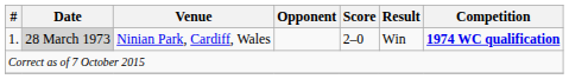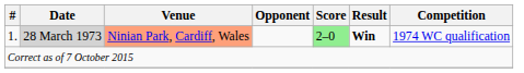1. | Venue: no background -> lightsalmon background
1. | Score: no background -> lightgreen background
1. | Result: normal -> bold
1. | Competition: bold -> normal
